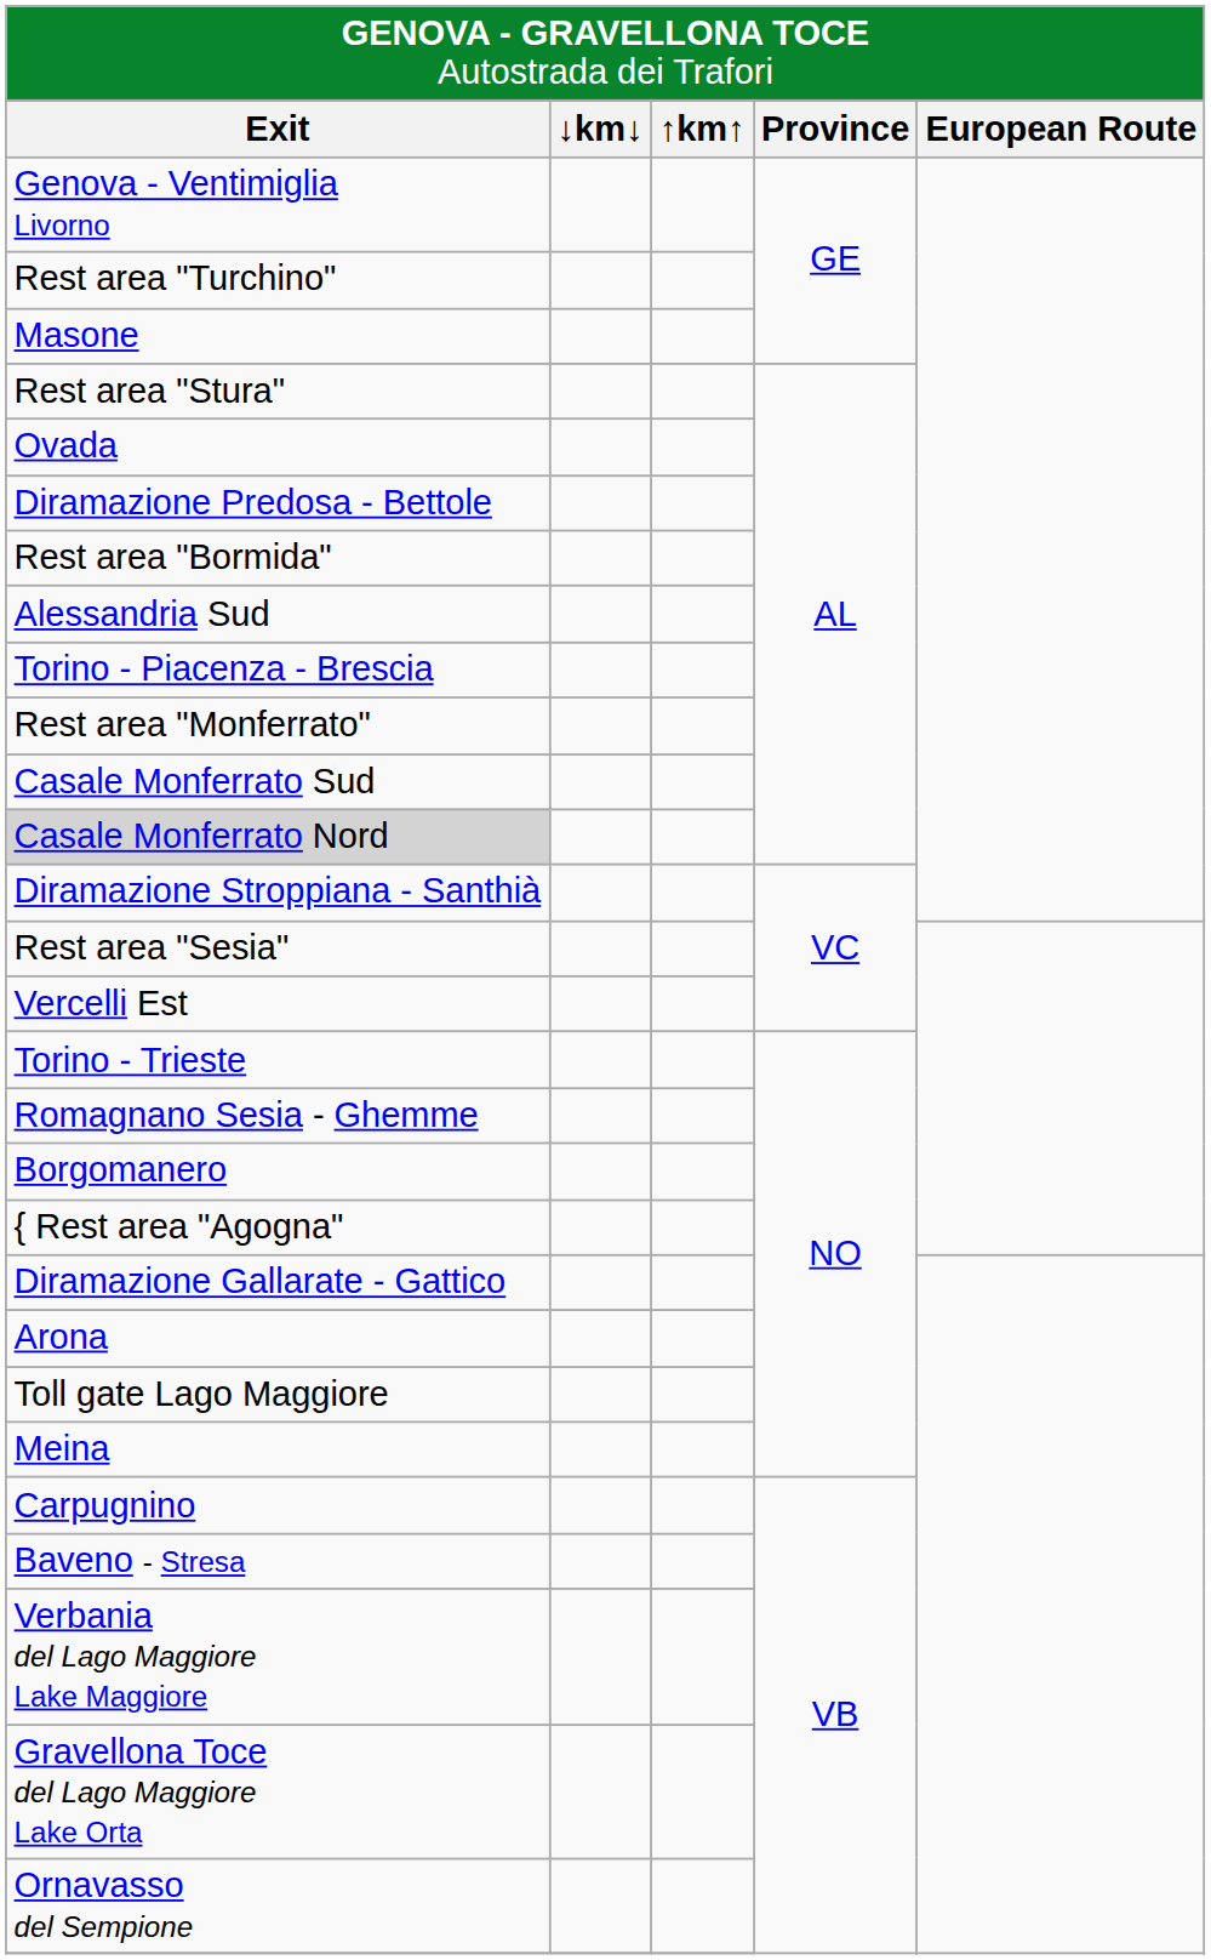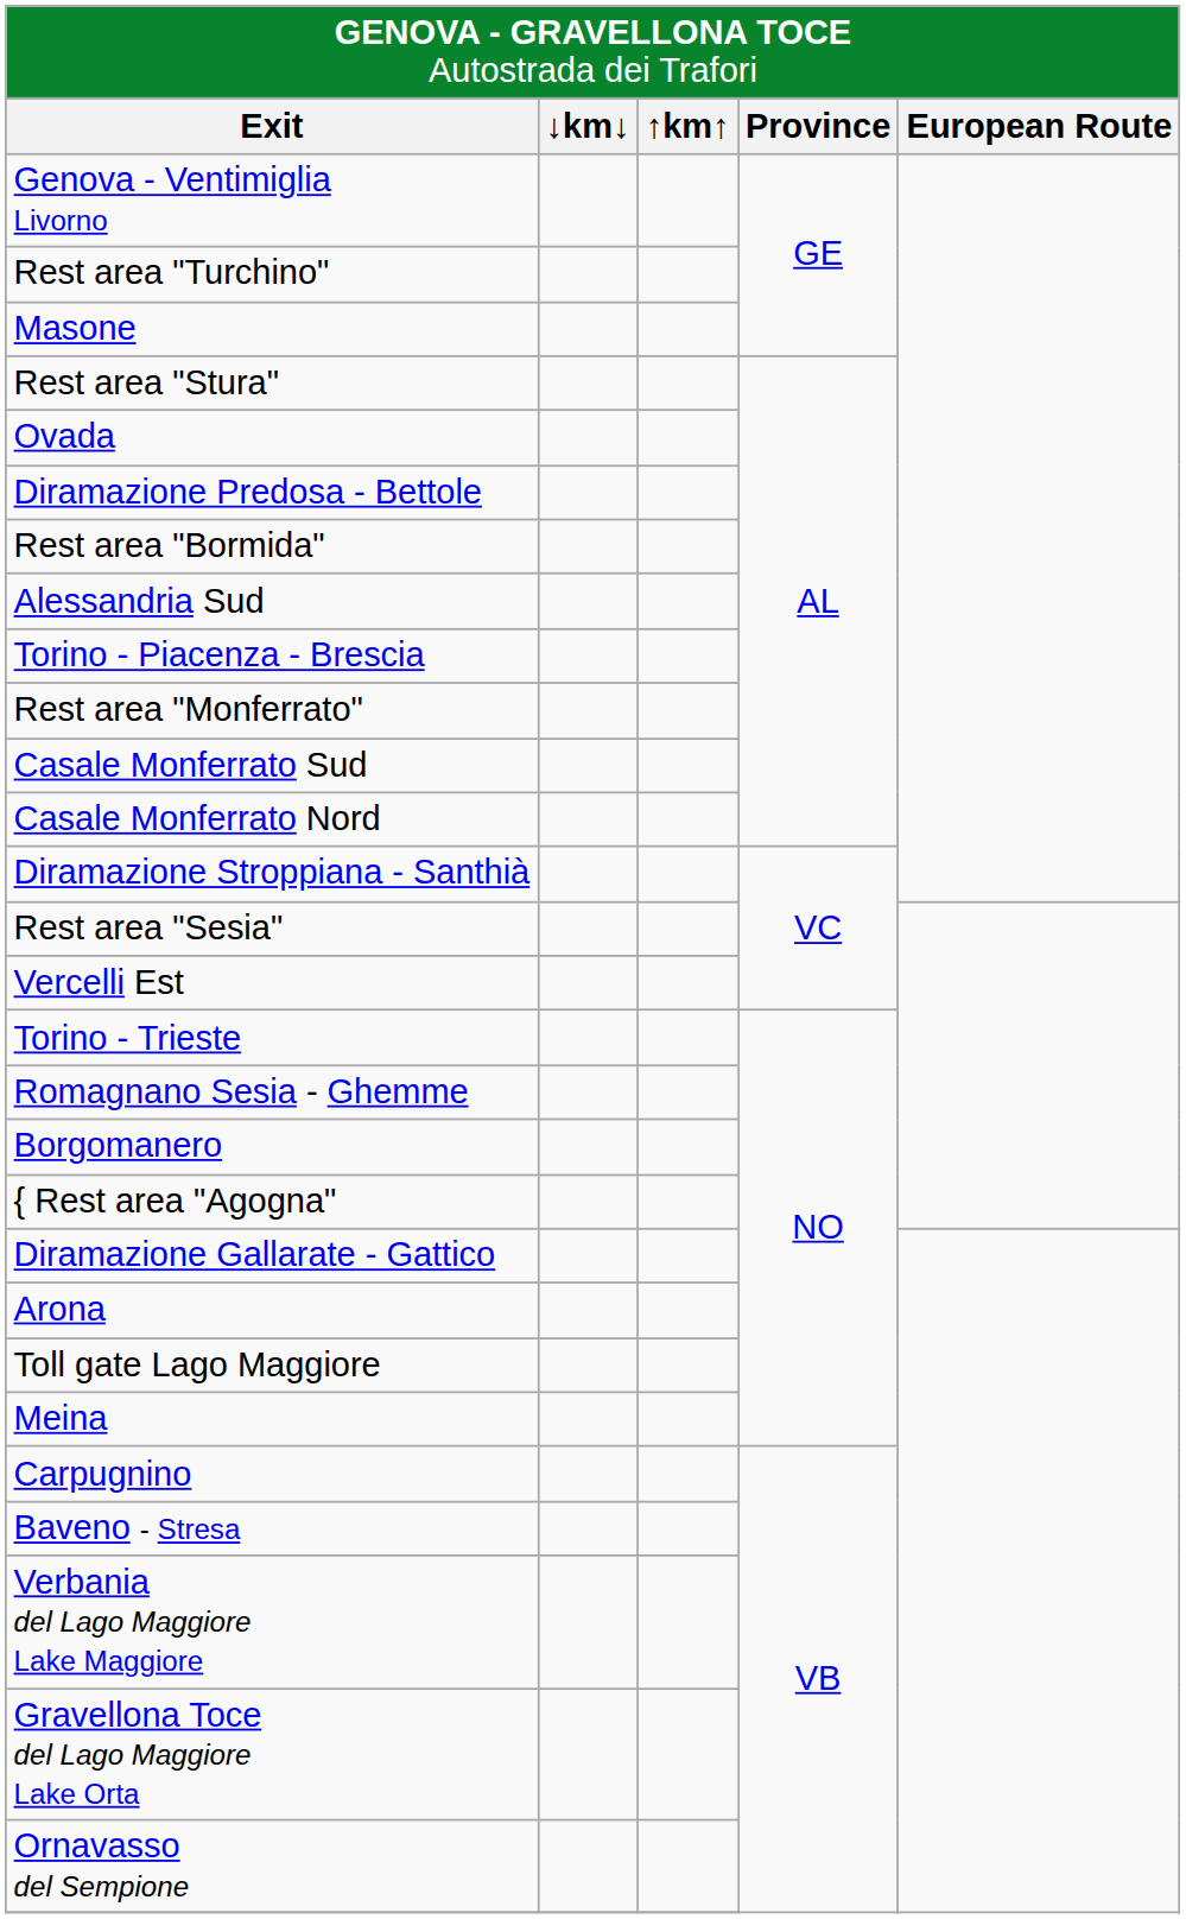Casale Monferrato Nord | column 1: lightgrey background -> no background
